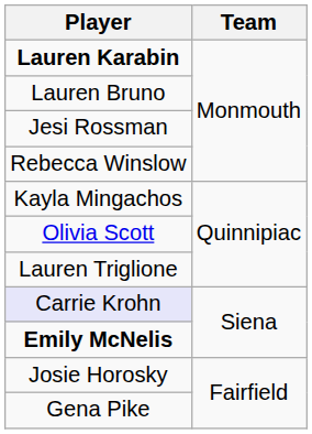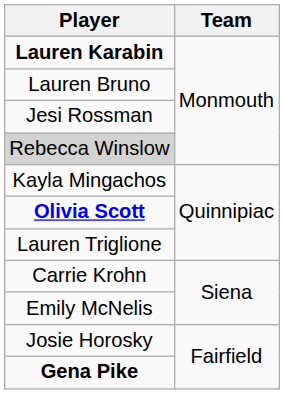Rebecca Winslow | Player: no background -> lightgrey background
Olivia Scott | Player: normal -> bold
Carrie Krohn | Player: lavender background -> no background
Emily McNelis | Player: bold -> normal
Gena Pike | Player: normal -> bold
